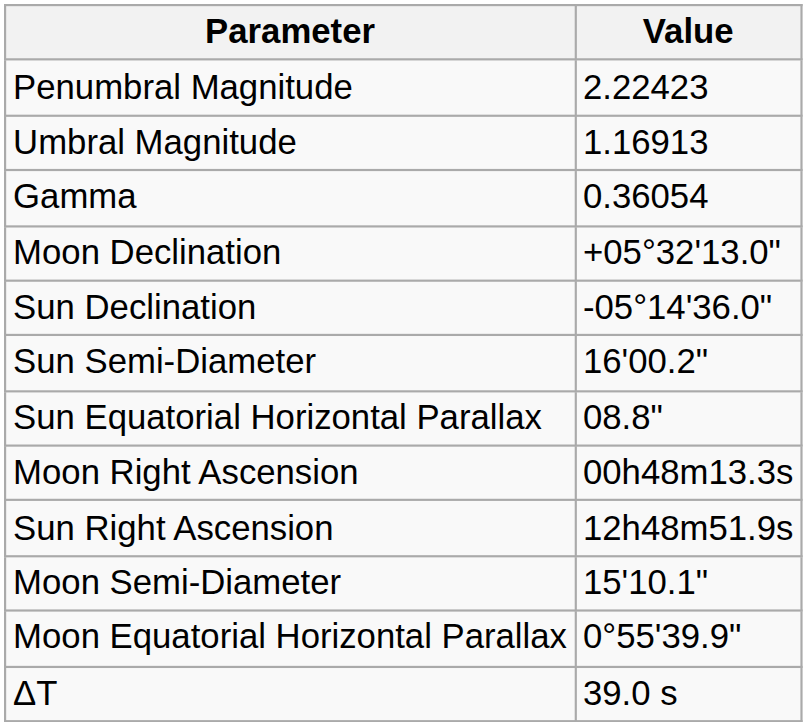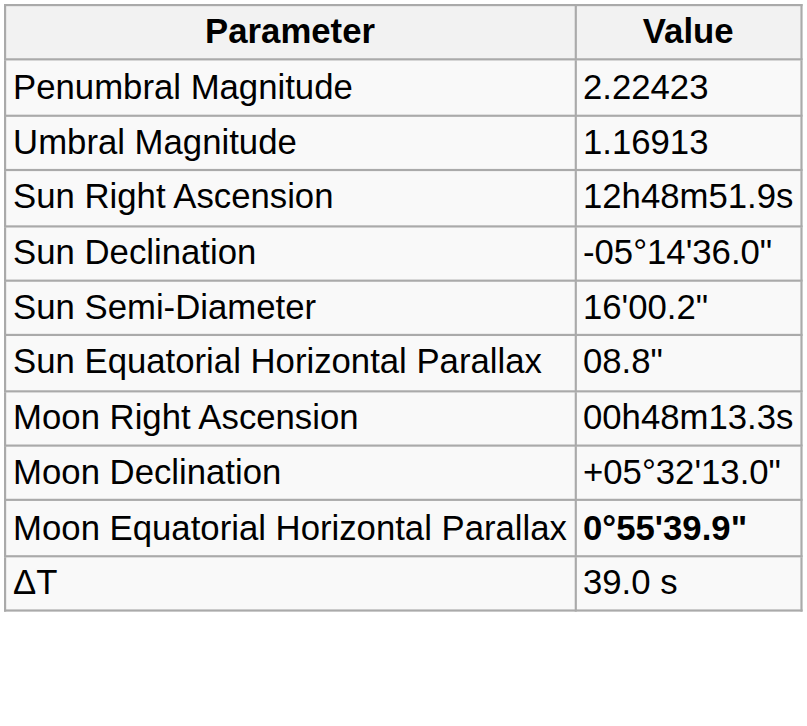- row: Gamma | 0.36054
rows swapped: Sun Right Ascension <-> Moon Declination
- row: Moon Semi-Diameter | 15'10.1"
Moon Equatorial Horizontal Parallax | Value: normal -> bold
